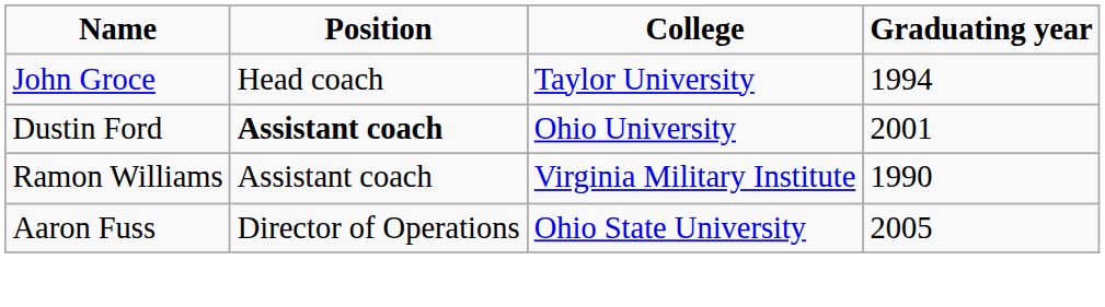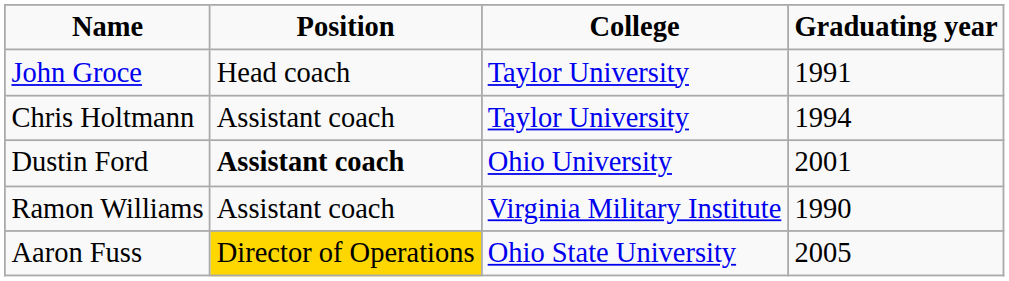John Groce | column 4: 1994 -> 1991
+ row: Chris Holtmann | Assistant coach | Taylor University | 1994
Aaron Fuss | column 2: no background -> gold background
